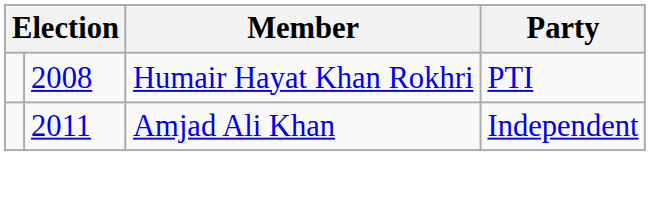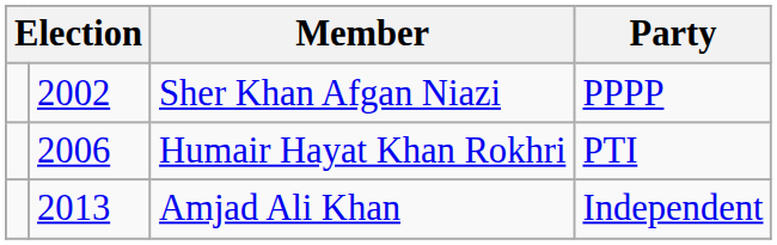+ row: 2002 | Sher Khan Afgan Niazi | PPPP
Humair Hayat Khan Rokhri | column 2: 2008 -> 2006
Amjad Ali Khan | column 2: 2011 -> 2013
